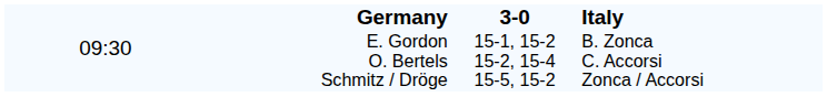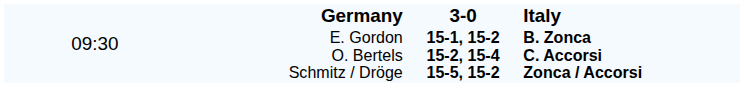E. Gordon O. Bertels Schmitz / Dröge | column 3: normal -> bold
E. Gordon O. Bertels Schmitz / Dröge | column 4: normal -> bold
